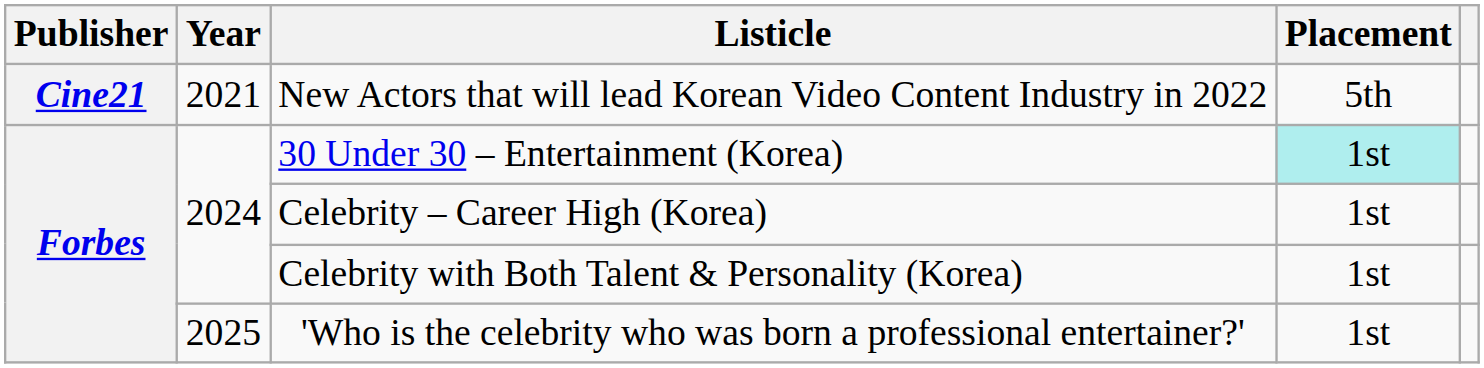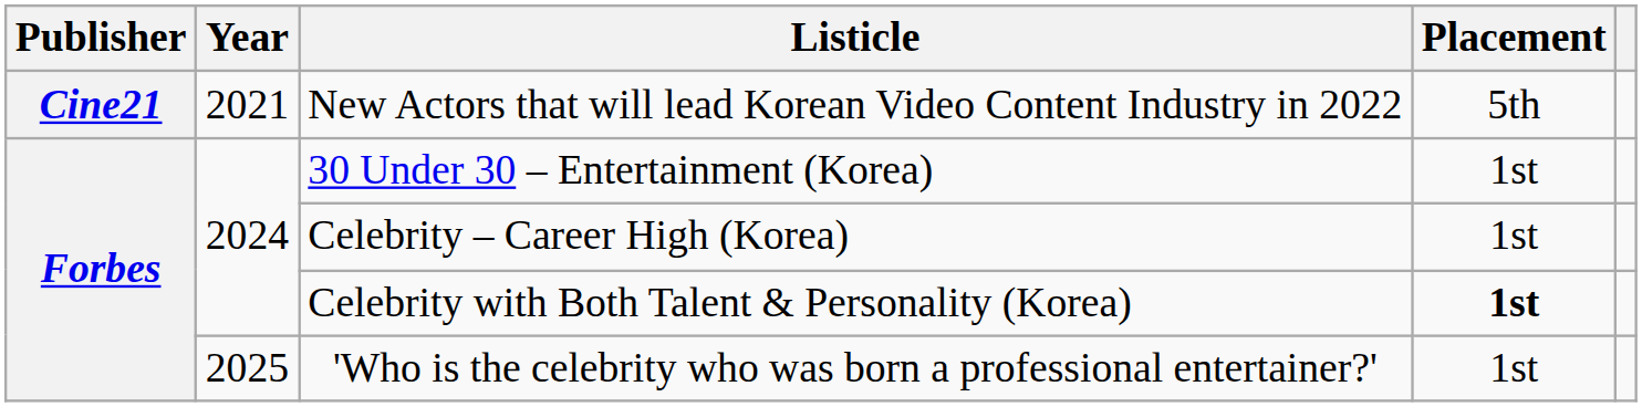30 Under 30 – Entertainment (Korea) | Placement: paleturquoise background -> no background
Celebrity with Both Talent & Personality (Korea) | Placement: normal -> bold
